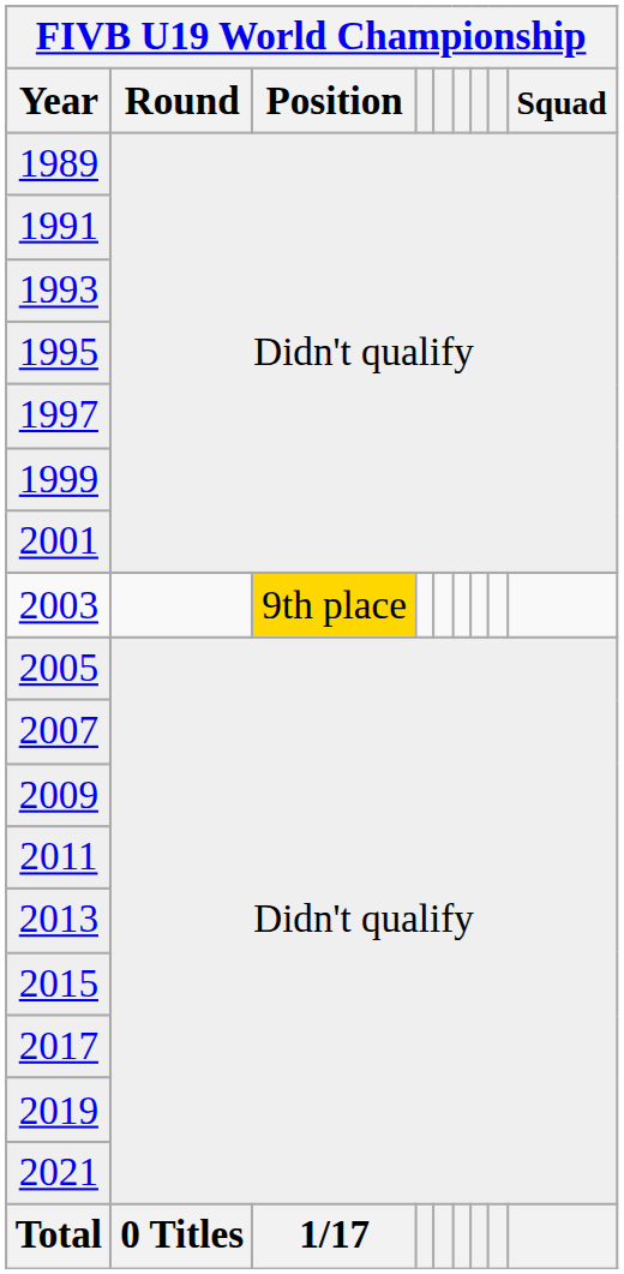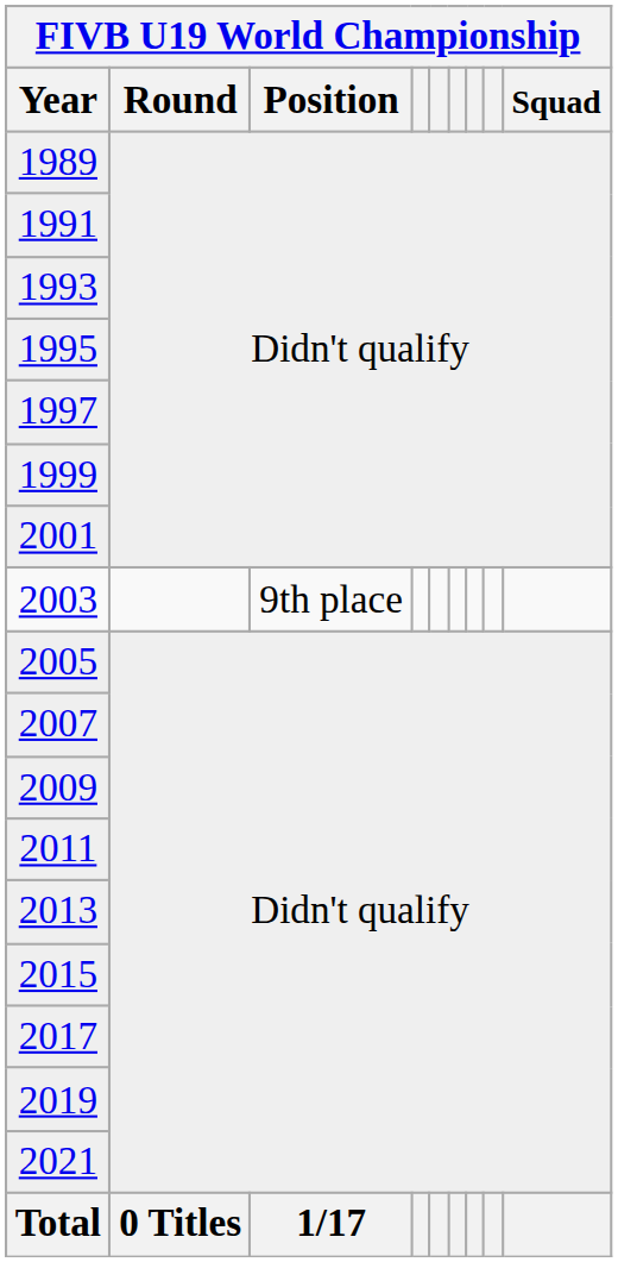2003 | FIVB U19 World Championship / Position: gold background -> no background
